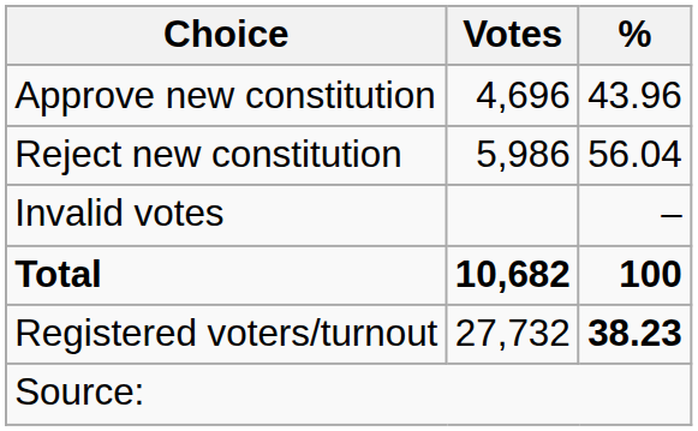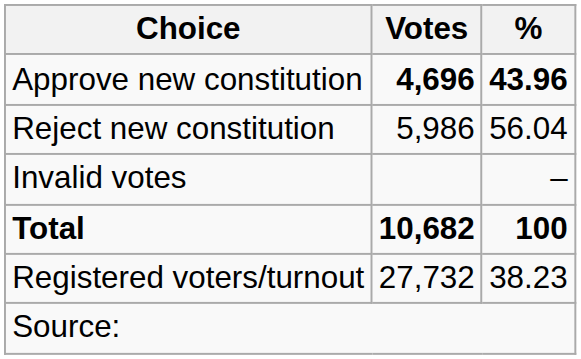Approve new constitution | Votes: normal -> bold
Approve new constitution | %: normal -> bold
Registered voters/turnout | %: bold -> normal
